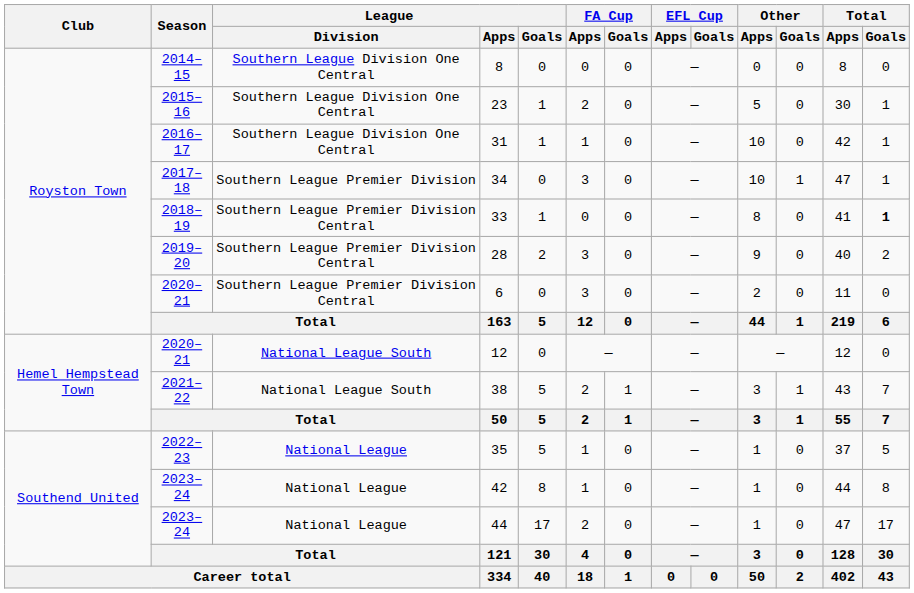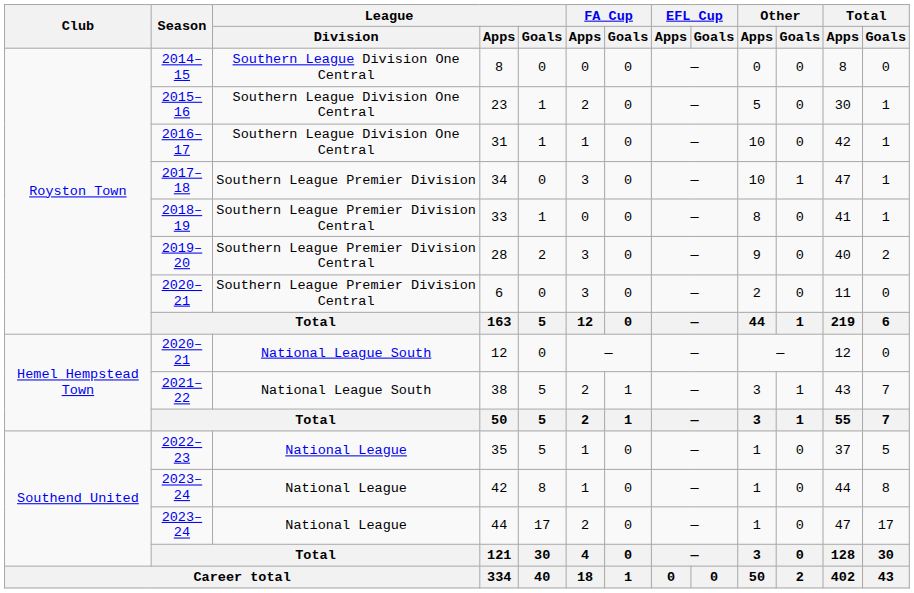33 | Total / Goals: bold -> normal
